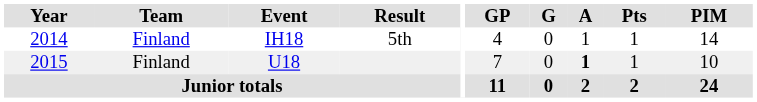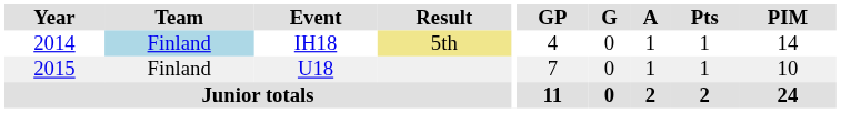IH18 | Team: no background -> lightblue background
IH18 | Result: no background -> khaki background
U18 | A: bold -> normal
